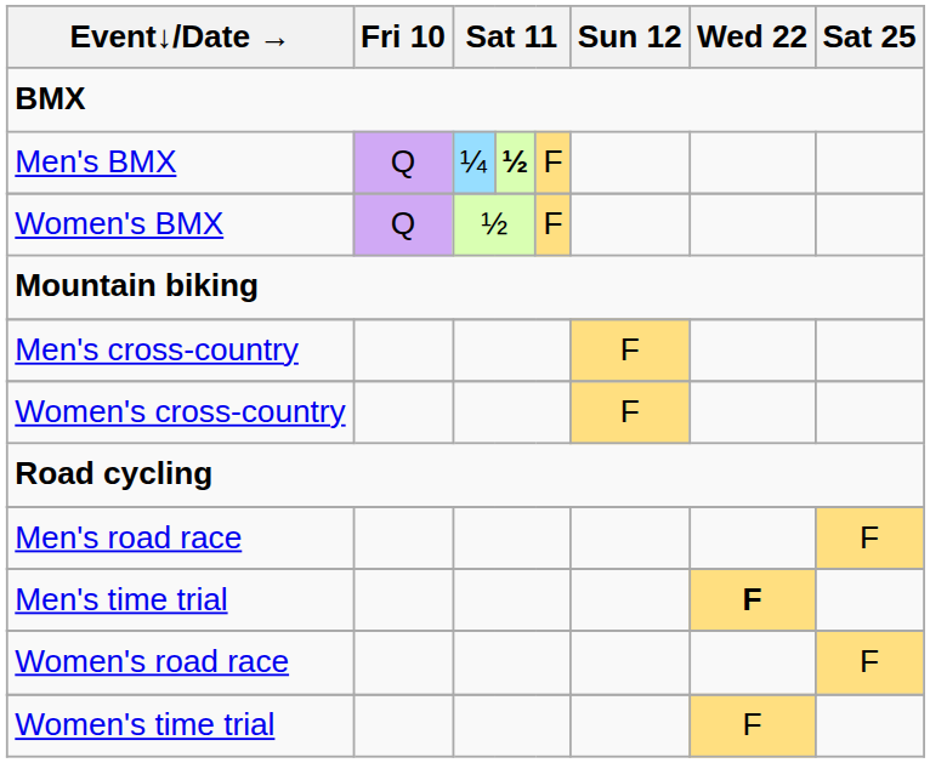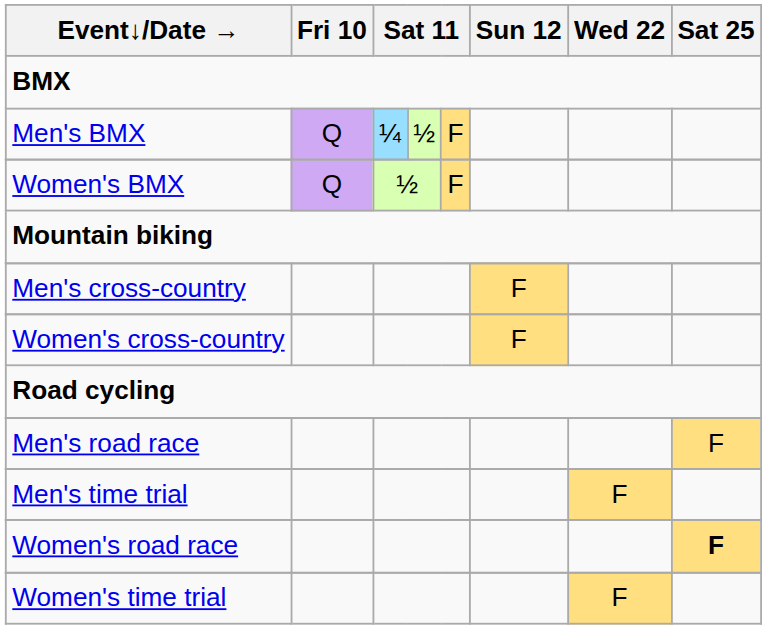Men's BMX | column 4: bold -> normal
Men's time trial | Wed 22: bold -> normal
Women's road race | Sat 25: normal -> bold
